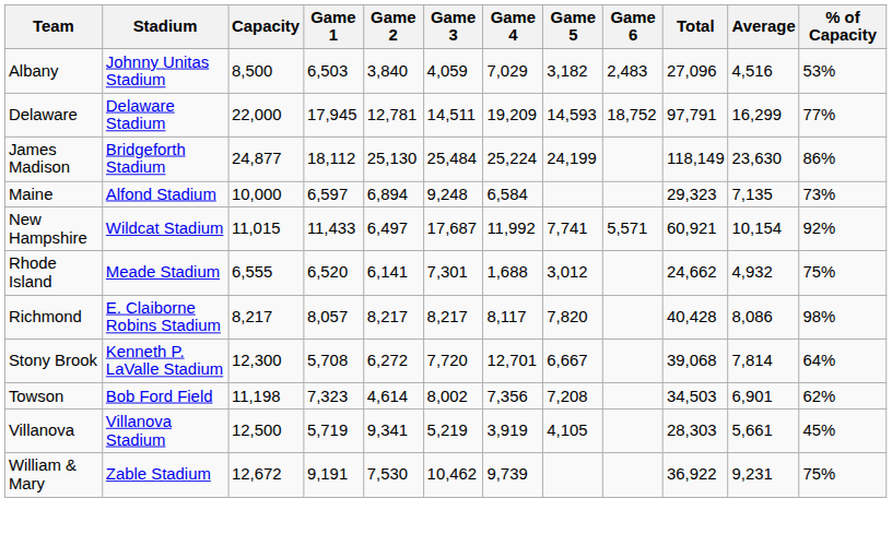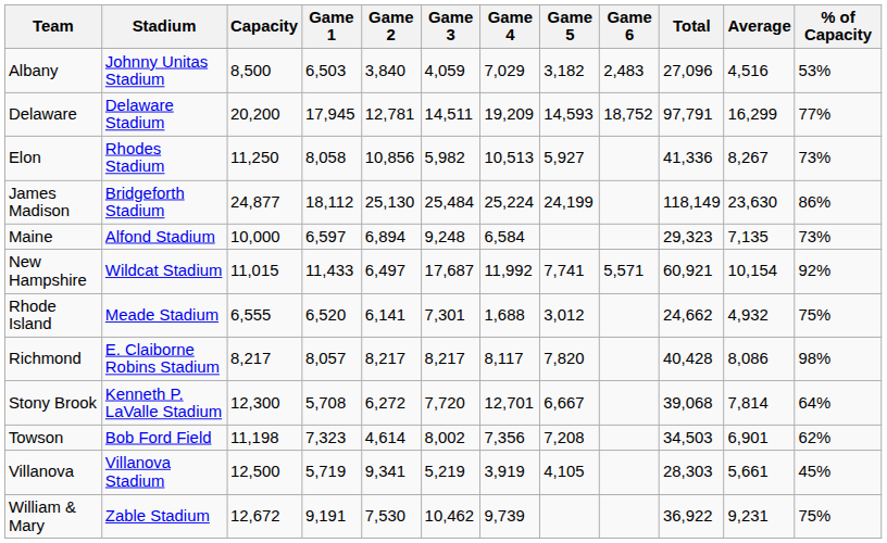Delaware | Capacity: 22,000 -> 20,200
+ row: Elon | Rhodes Stadium | 11,250 | 8,058 | 10,856 | 5,982 | 10,513 | 5,927 | 41,336 | 8,267 | 73%
